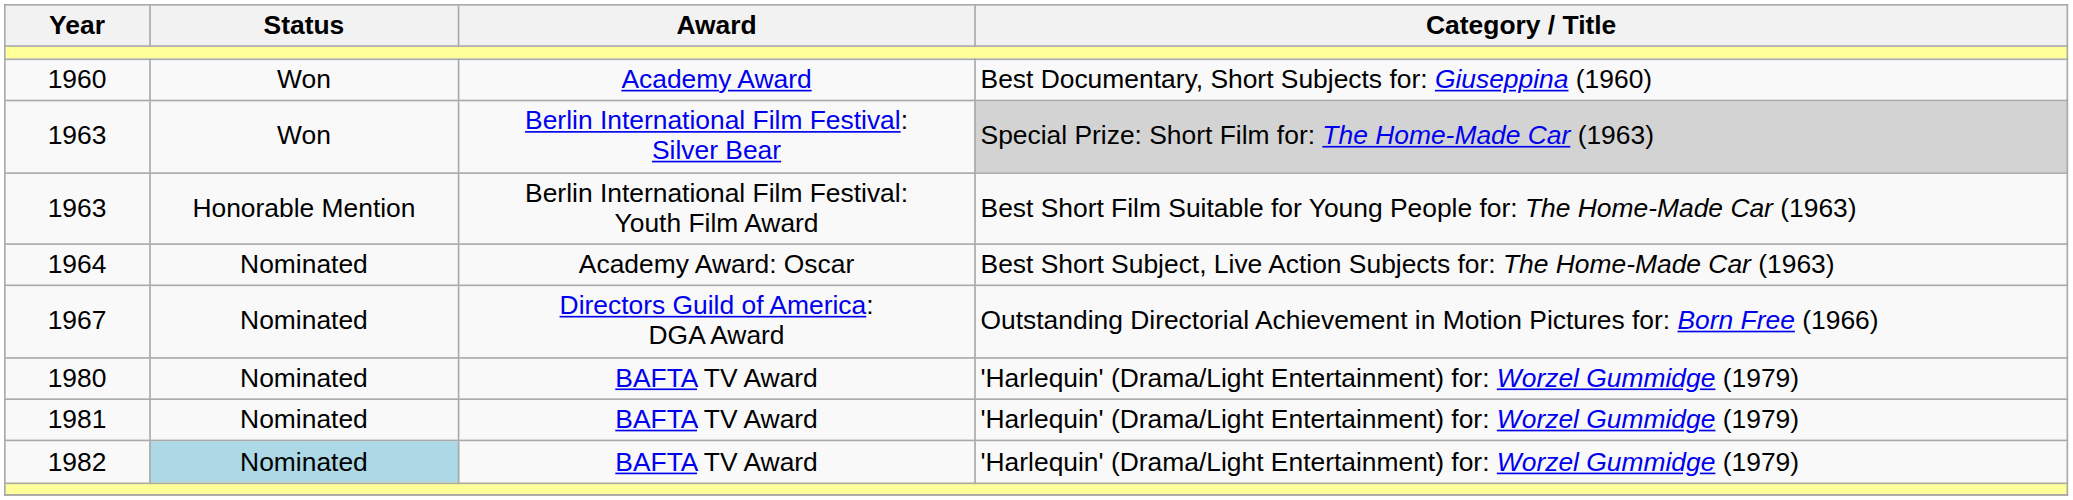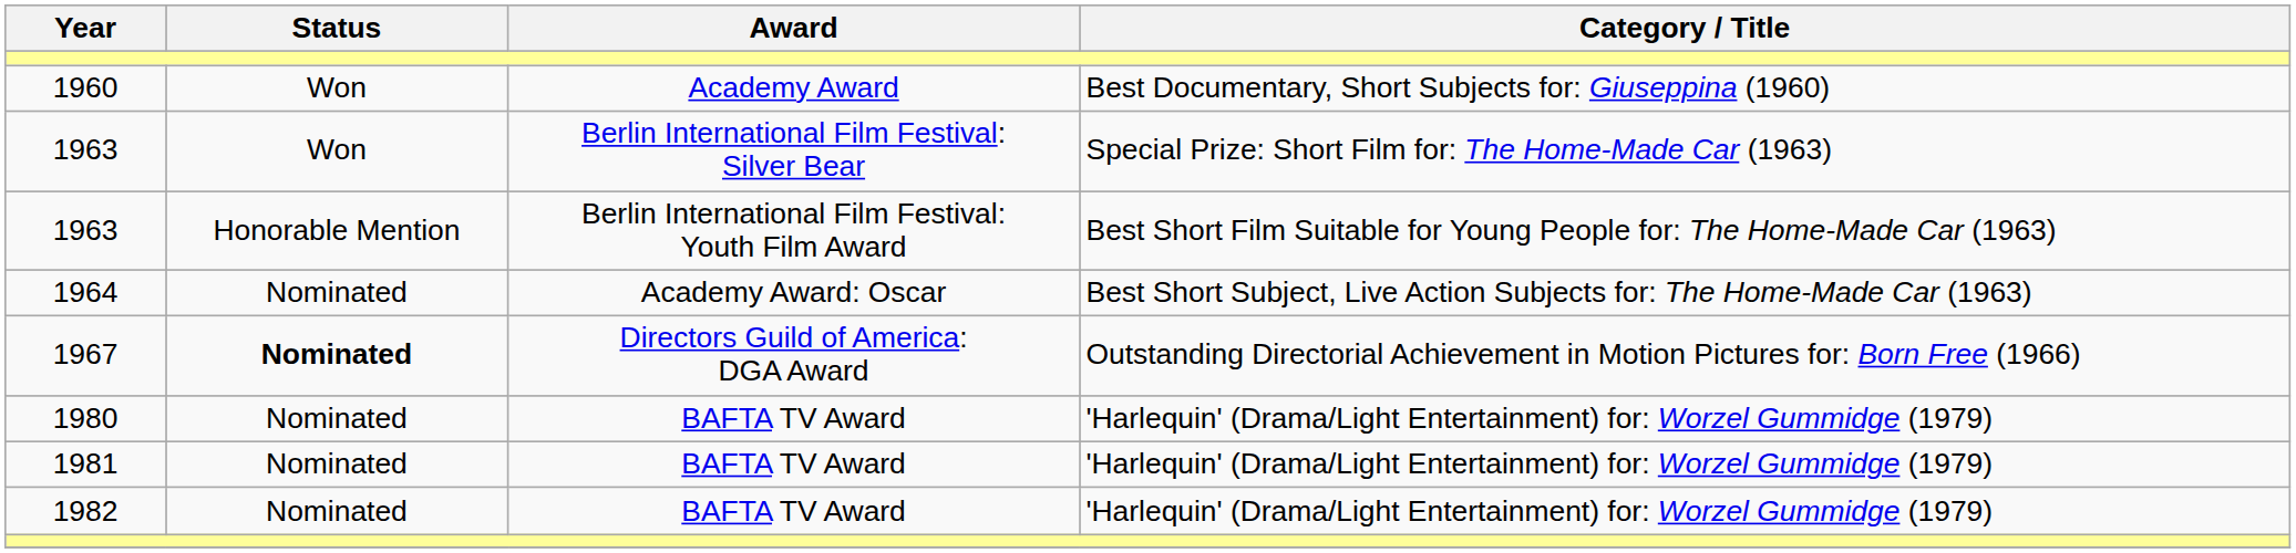1963 / Berlin International Film Festival: Silver Bear | Category / Title: lightgrey background -> no background
1967 | Status: normal -> bold
1982 | Status: lightblue background -> no background
